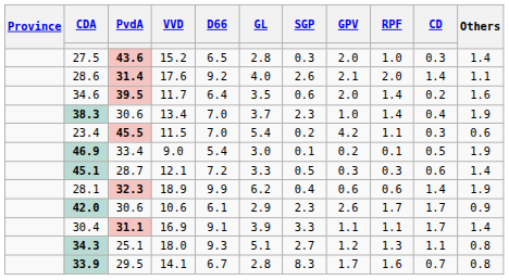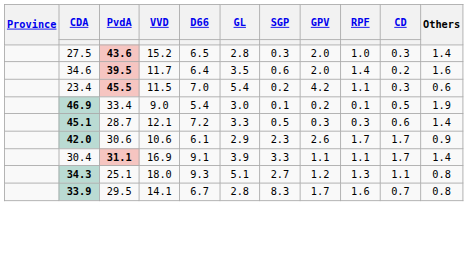- row: 28.6 | 31.4 | 17.6 | 9.2 | 4.0 | 2.6 | 2.1 | 2.0 | 1.4 | 1.1
- row: 38.3 | 30.6 | 13.4 | 7.0 | 3.7 | 2.3 | 1.0 | 1.4 | 0.4 | 1.9
- row: 28.1 | 32.3 | 18.9 | 9.9 | 6.2 | 0.4 | 0.6 | 0.6 | 1.4 | 1.9
